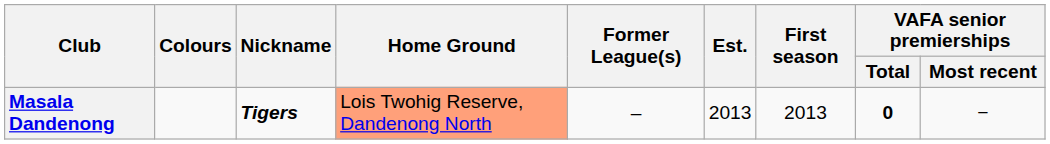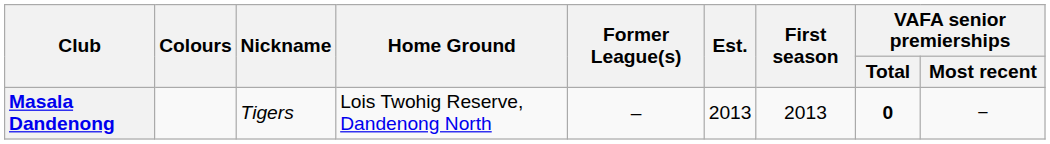Masala Dandenong | Nickname: bold -> normal
Masala Dandenong | Home Ground: lightsalmon background -> no background
